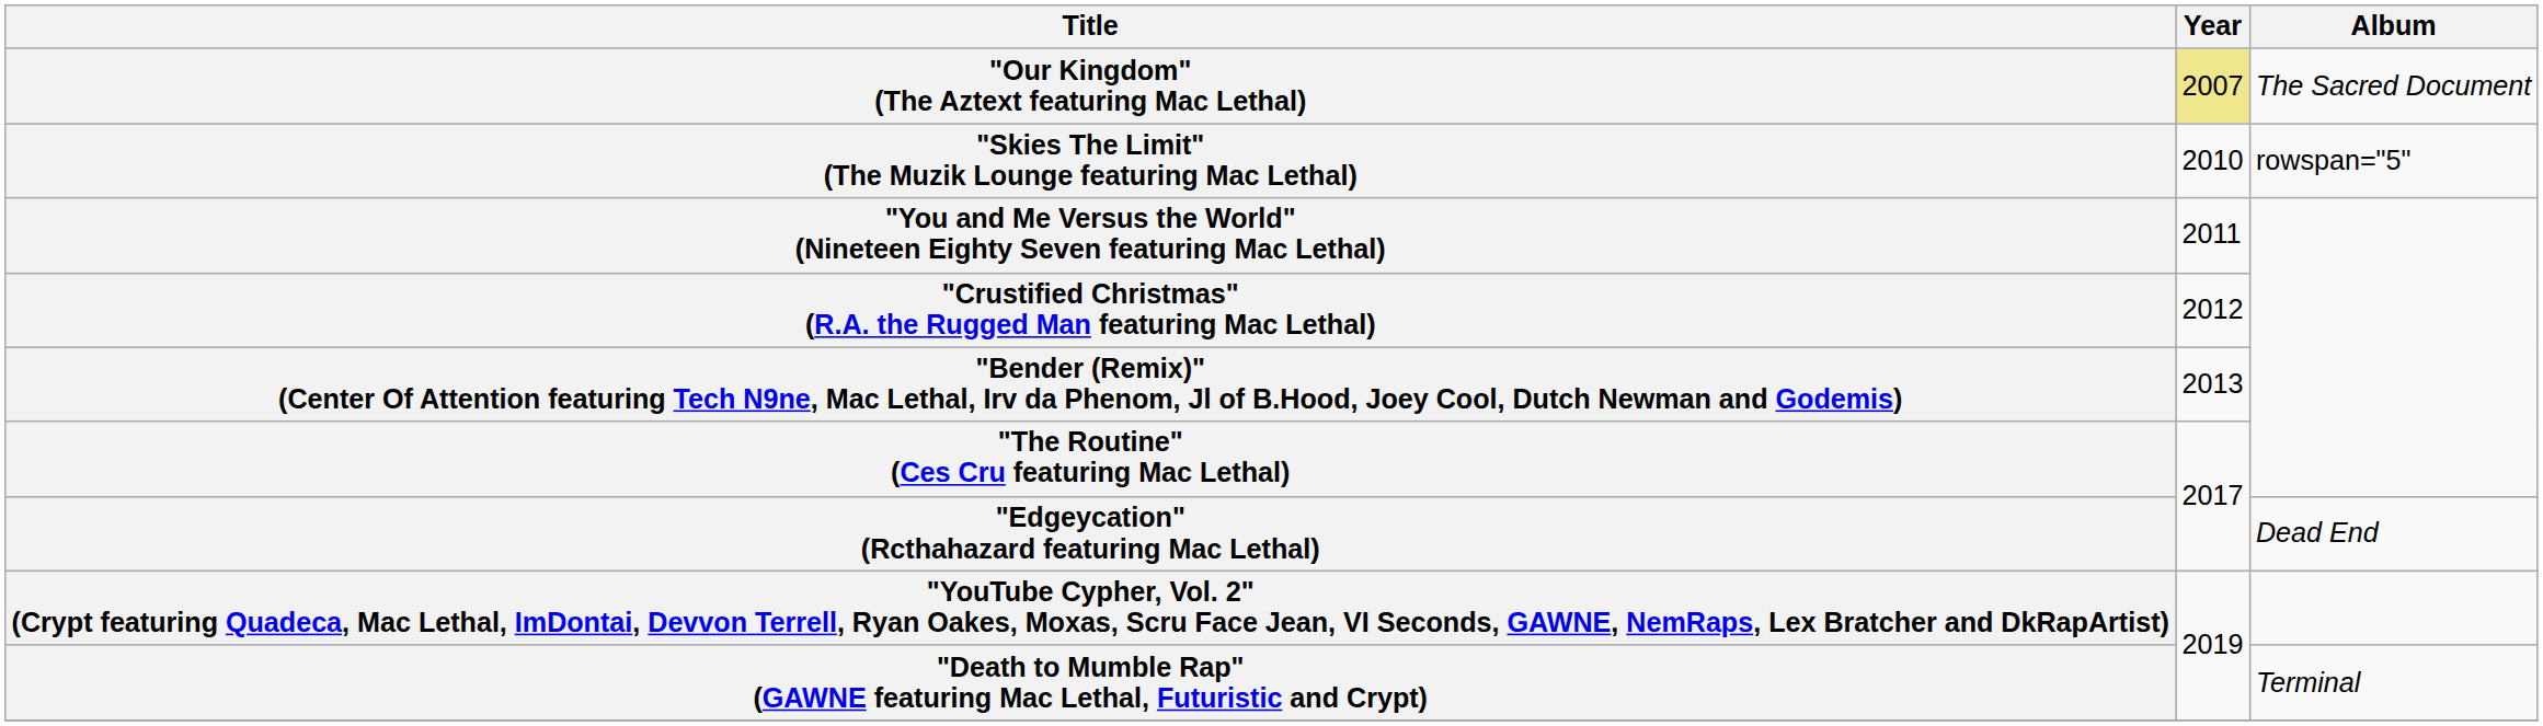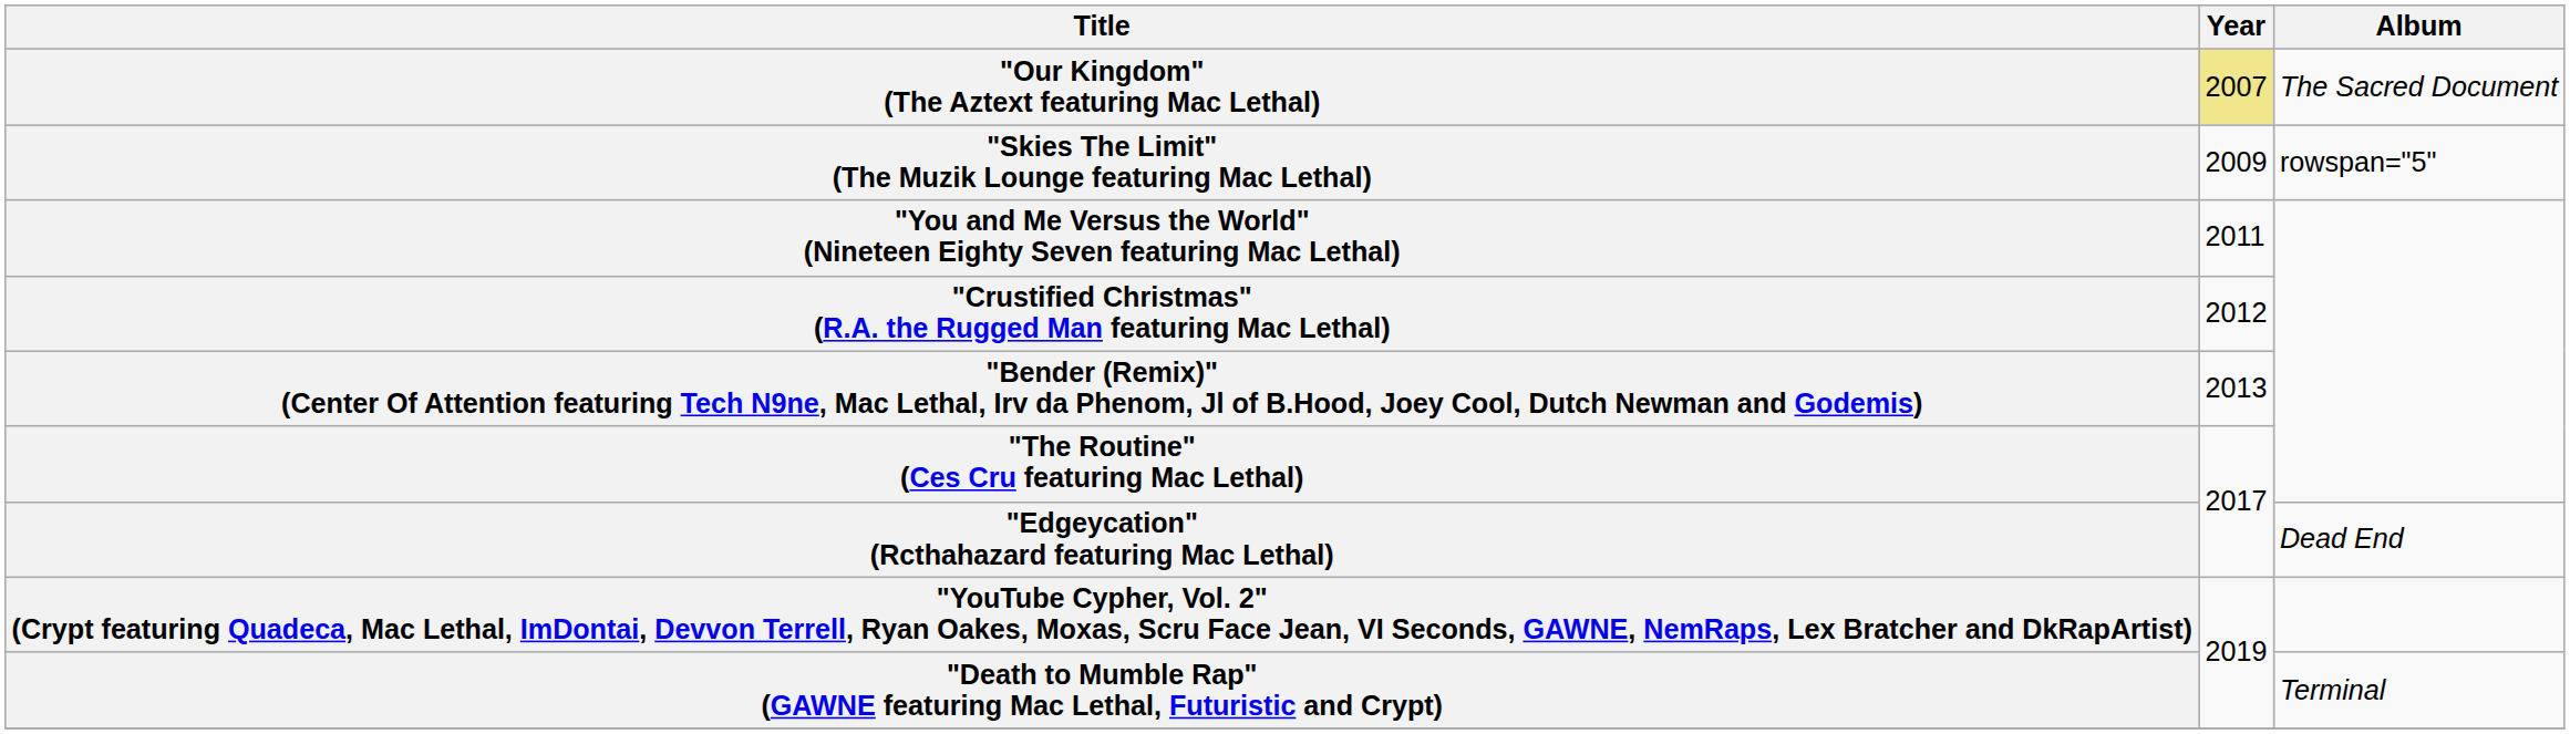"Skies The Limit" (The Muzik Lounge featuring Mac Lethal) | Year: 2010 -> 2009
